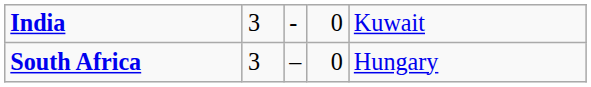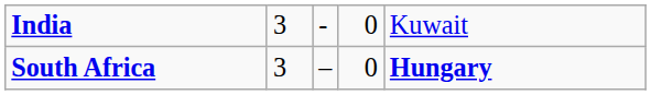South Africa | column 5: normal -> bold
